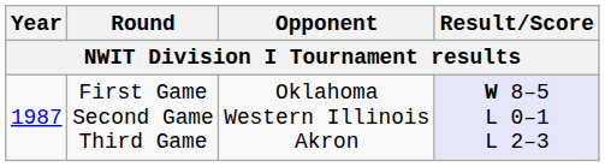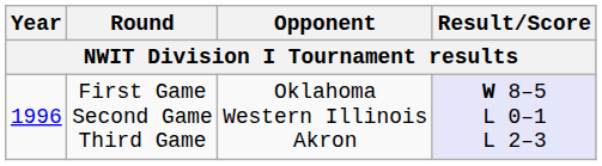First Game Second Game Third Game | Year: 1987 -> 1996
